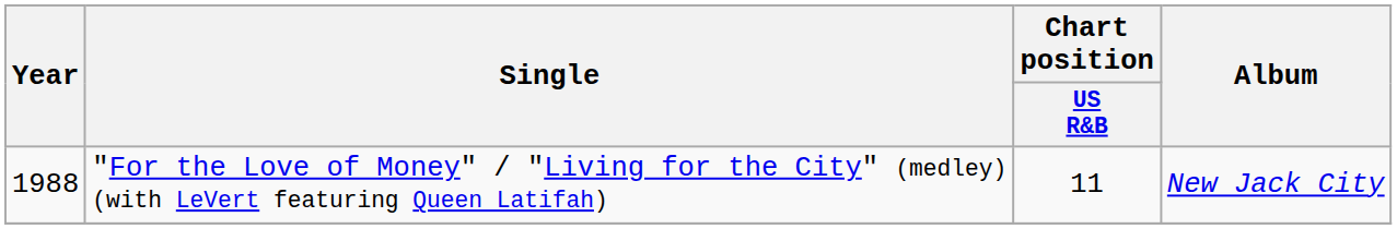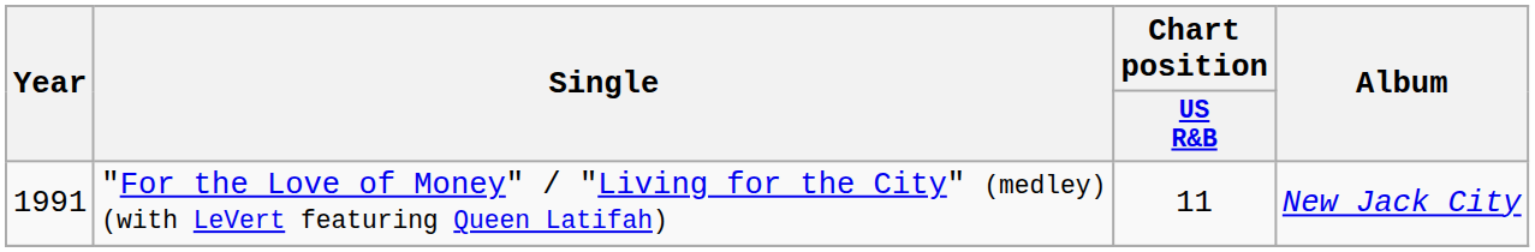row 3 | Year: 1988 -> 1991
